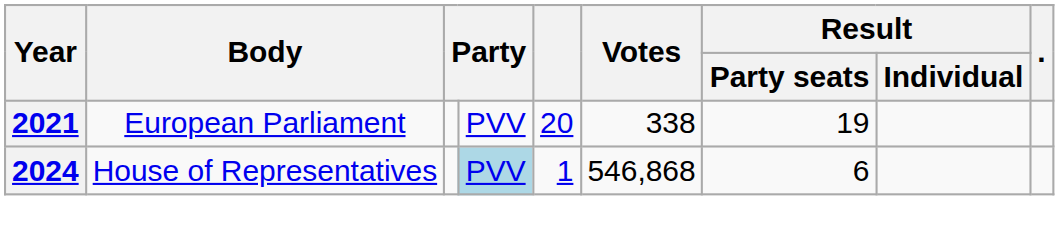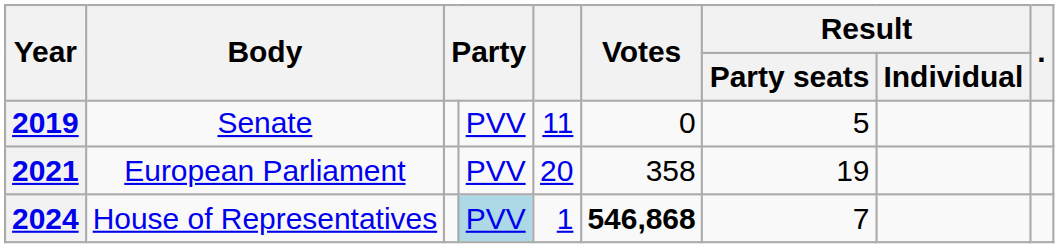+ row: 2019 | Senate | PVV | 11 | 0 | 5
2021 | Votes: 338 -> 358
2024 | Votes: normal -> bold
2024 | Result / Party seats: 6 -> 7
